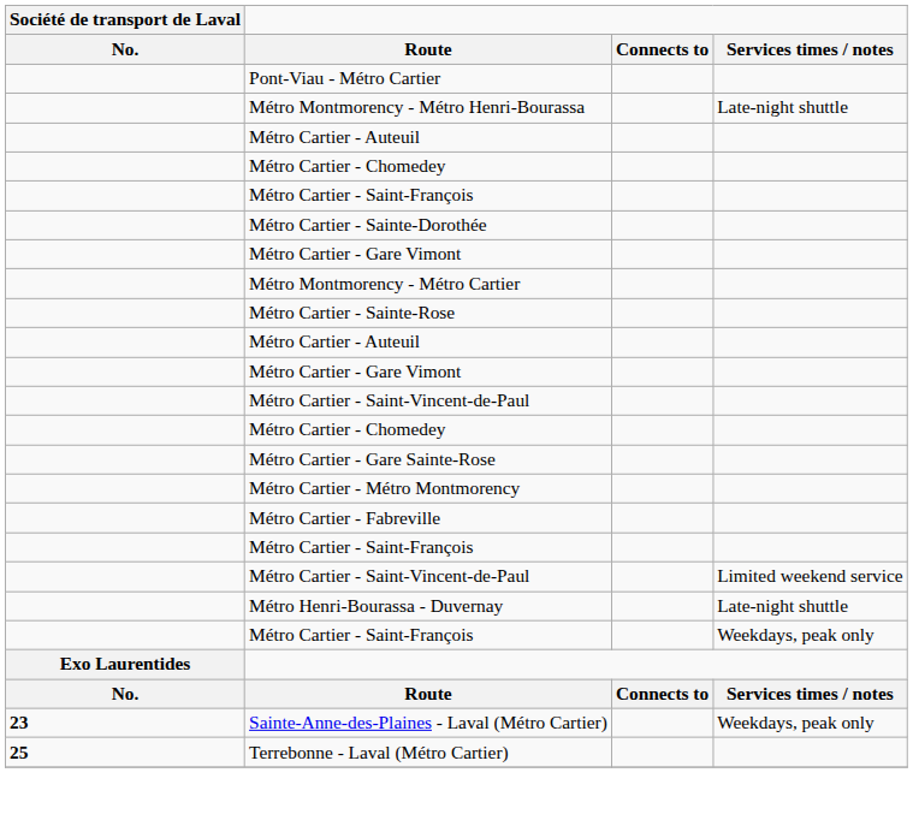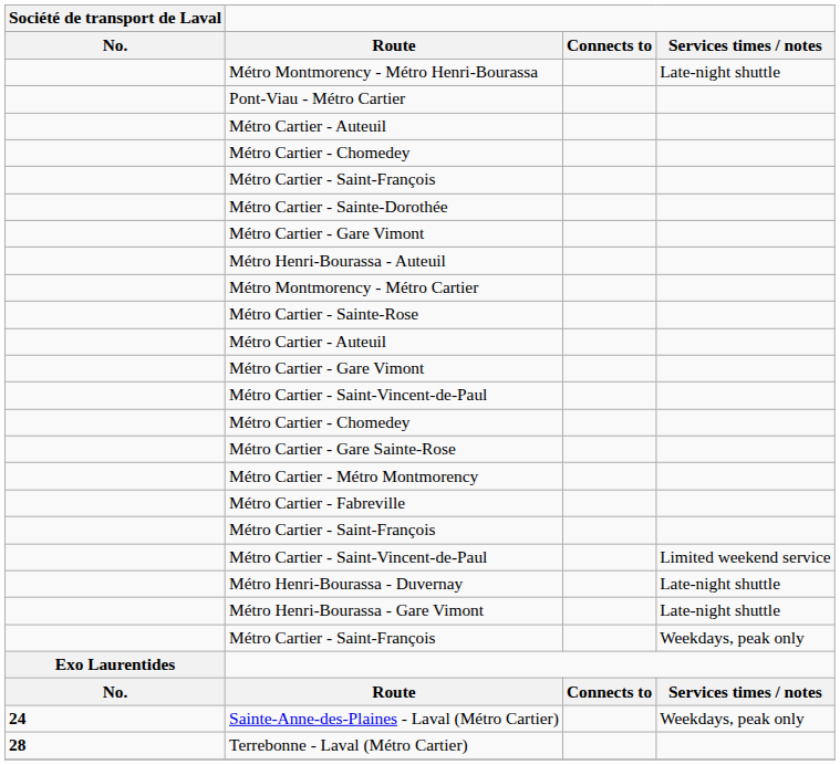rows swapped: Métro Montmorency - Métro Henri-Bourassa <-> Pont-Viau - Métro Cartier
+ row: Métro Henri-Bourassa - Auteuil
+ row: Métro Henri-Bourassa - Gare Vimont | Late-night shuttle
Sainte-Anne-des-Plaines - Laval (Métro Cartier) | Société de transport de Laval / No.: 23 -> 24
Terrebonne - Laval (Métro Cartier) | Société de transport de Laval / No.: 25 -> 28
